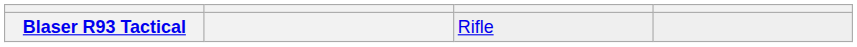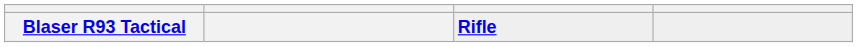Blaser R93 Tactical | column 3: normal -> bold
